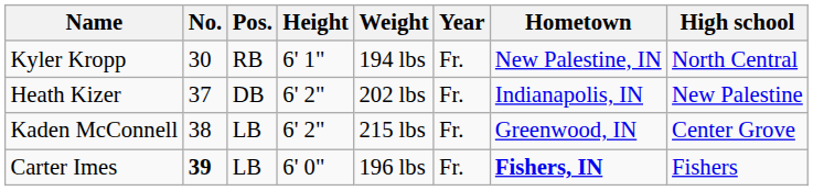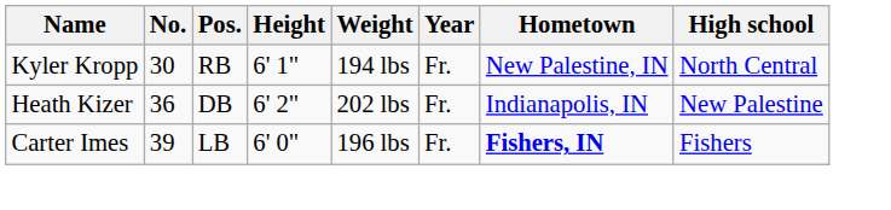Heath Kizer | No.: 37 -> 36
- row: Kaden McConnell | 38 | LB | 6' 2" | 215 lbs | Fr. | Greenwood, IN | Center Grove
Carter Imes | No.: bold -> normal
